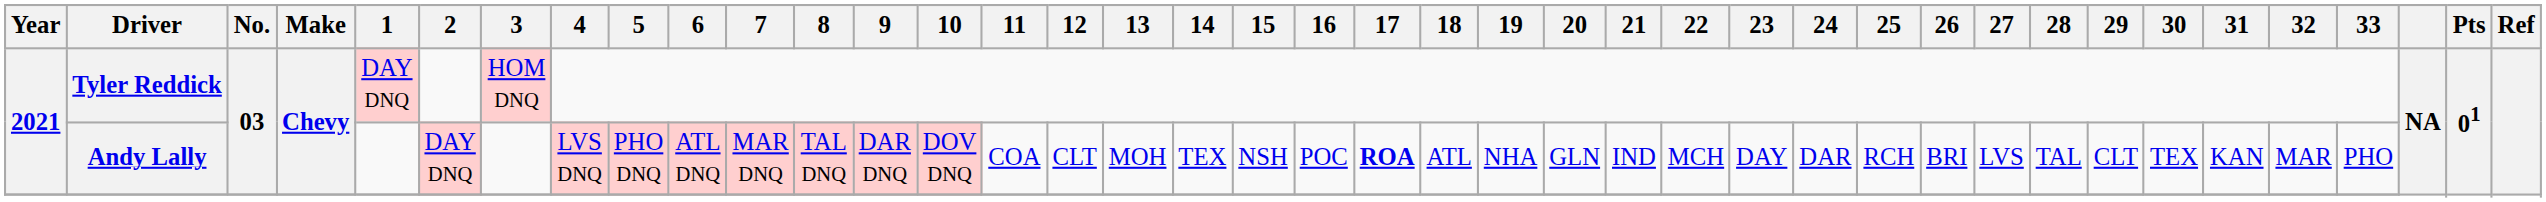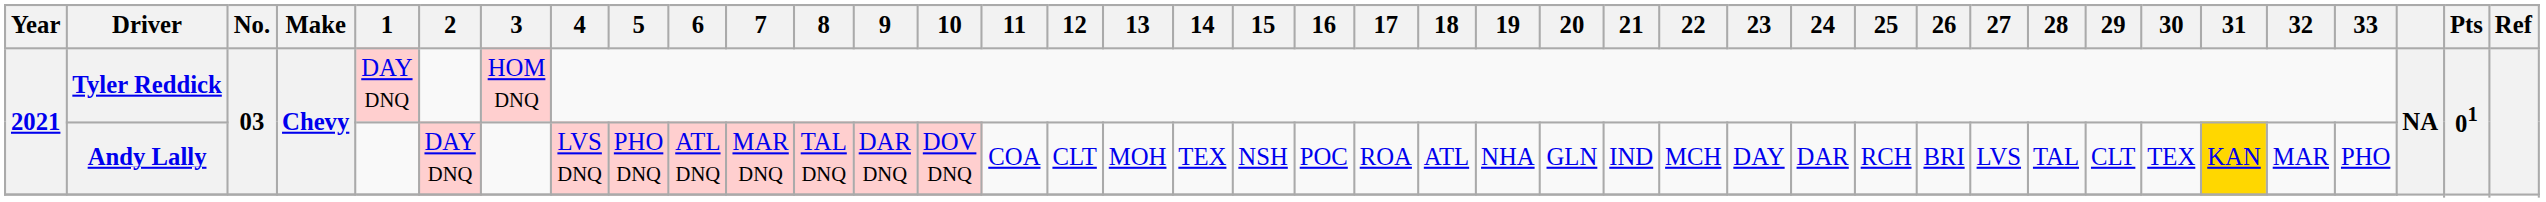Andy Lally | 17: bold -> normal
Andy Lally | 31: no background -> gold background
